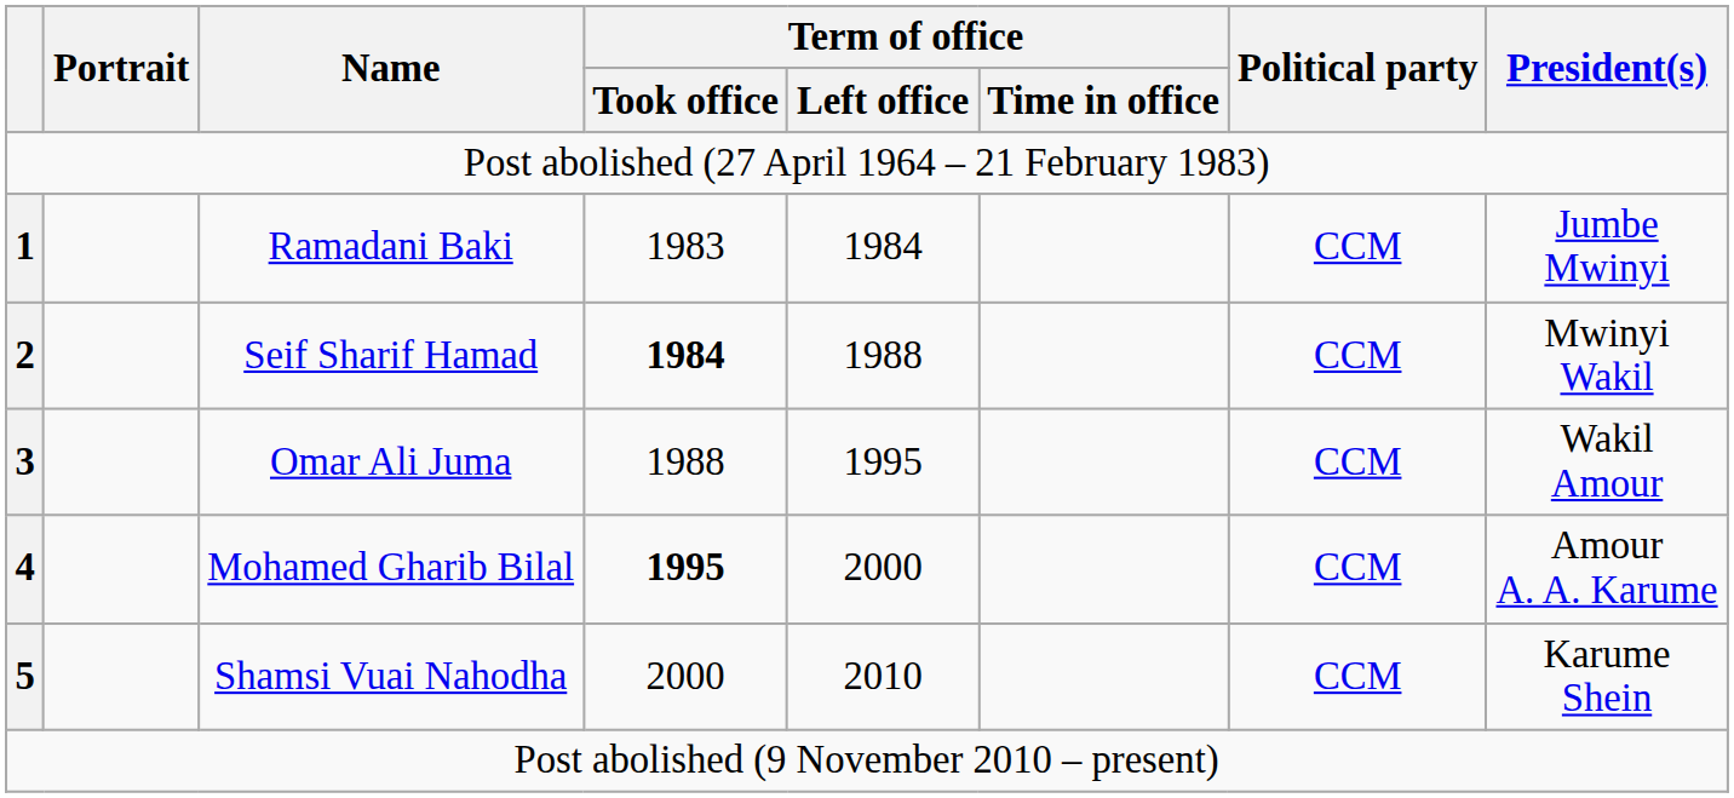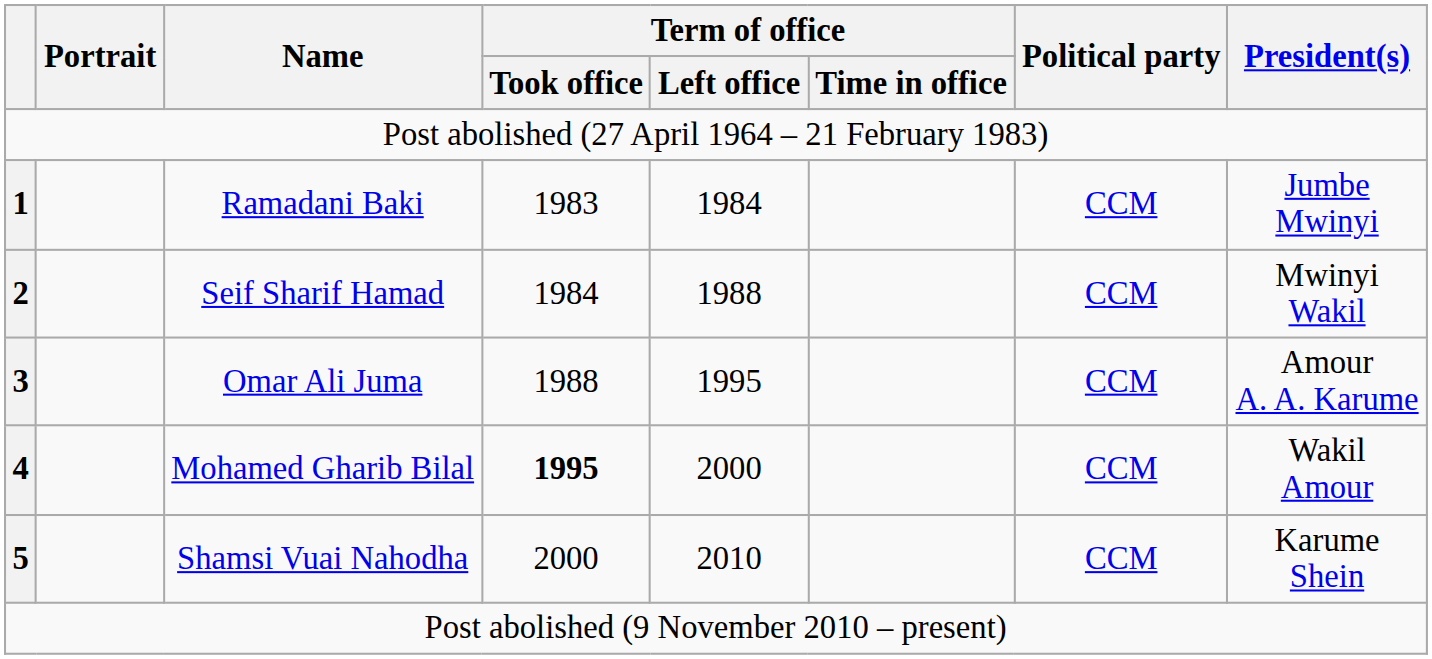Seif Sharif Hamad | Term of office / Took office: bold -> normal
Omar Ali Juma | President(s): Wakil Amour -> Amour A. A. Karume
Mohamed Gharib Bilal | President(s): Amour A. A. Karume -> Wakil Amour
